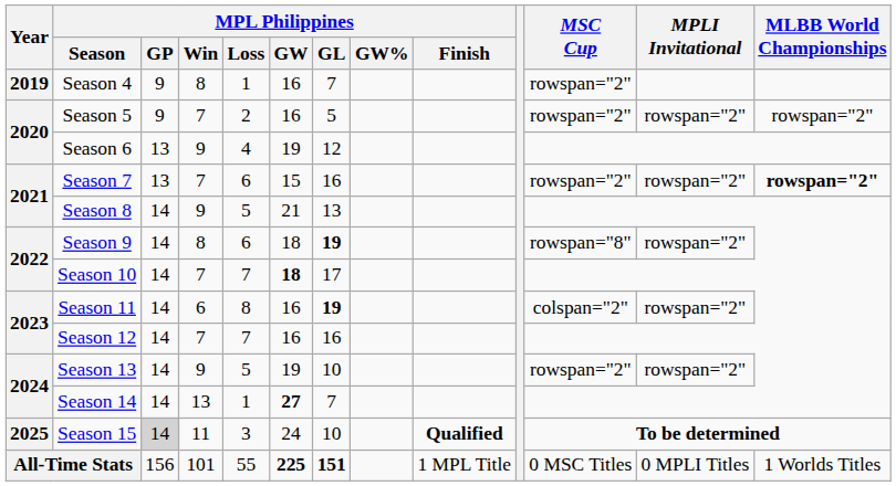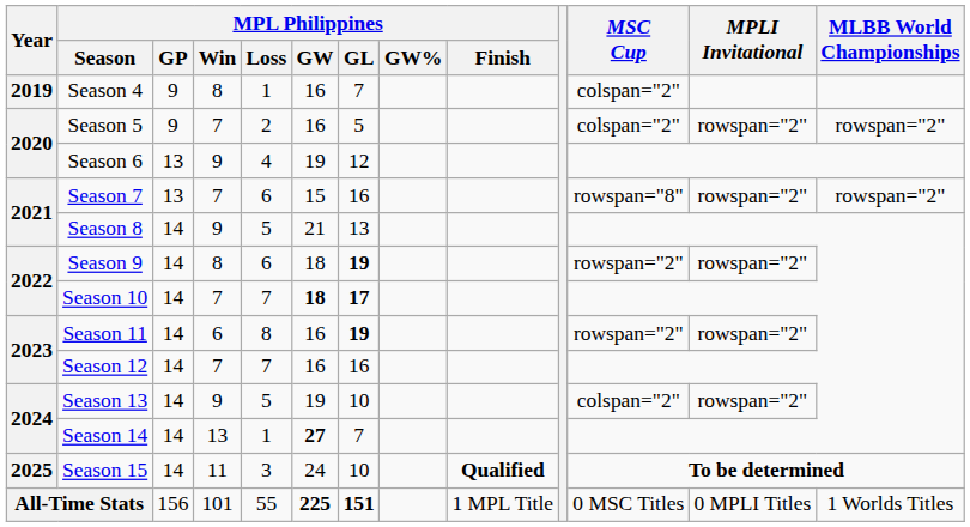Season 4 | MSC Cup: rowspan="2" -> colspan="2"
Season 5 | MSC Cup: rowspan="2" -> colspan="2"
Season 7 | MSC Cup: rowspan="2" -> rowspan="8"
Season 7 | MLBB World Championships: bold -> normal
Season 9 | MSC Cup: rowspan="8" -> rowspan="2"
Season 10 | MPL Philippines / GL: normal -> bold
Season 11 | MSC Cup: colspan="2" -> rowspan="2"
Season 13 | MSC Cup: rowspan="2" -> colspan="2"
Season 15 | MPL Philippines / GP: lightgrey background -> no background
